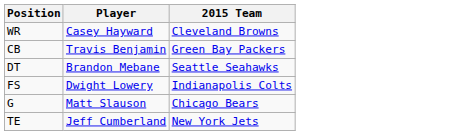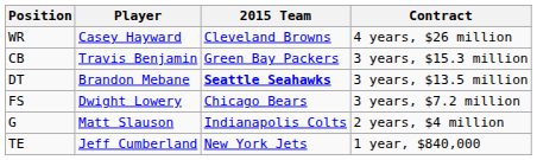+ column: Contract | 4 years, $26 million | 3 years, $15.3 million | 3 years, $13.5 million | 3 years, $7.2 million | 2 years, $4 million | 1 year, $840,000
DT | 2015 Team: normal -> bold
FS | 2015 Team: Indianapolis Colts -> Chicago Bears
G | 2015 Team: Chicago Bears -> Indianapolis Colts
